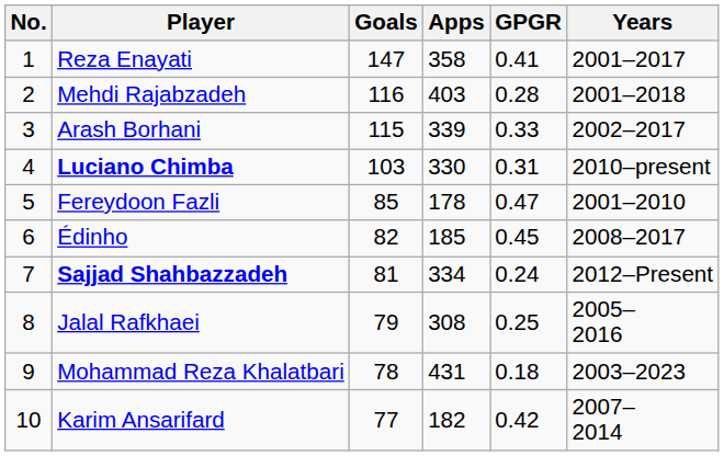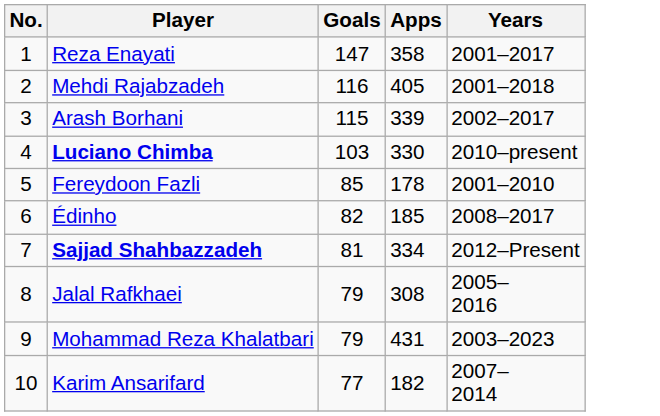- column: GPGR | 0.41 | 0.28 | 0.33 | 0.31 | 0.47 | 0.45 | 0.24 | 0.25 | 0.18 | 0.42
Mehdi Rajabzadeh | Apps: 403 -> 405
Mohammad Reza Khalatbari | Goals: 78 -> 79
